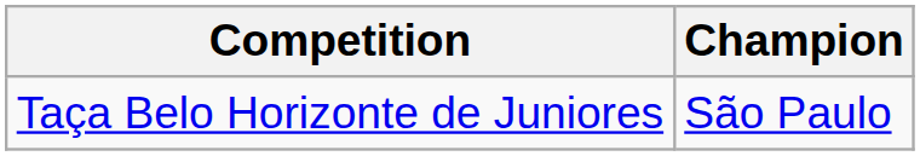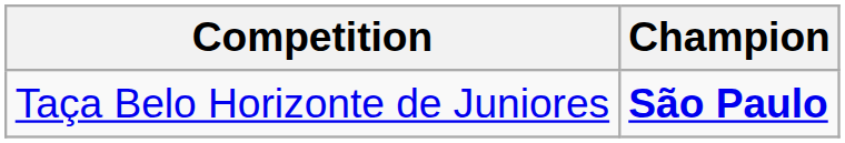Taça Belo Horizonte de Juniores | Champion: normal -> bold
